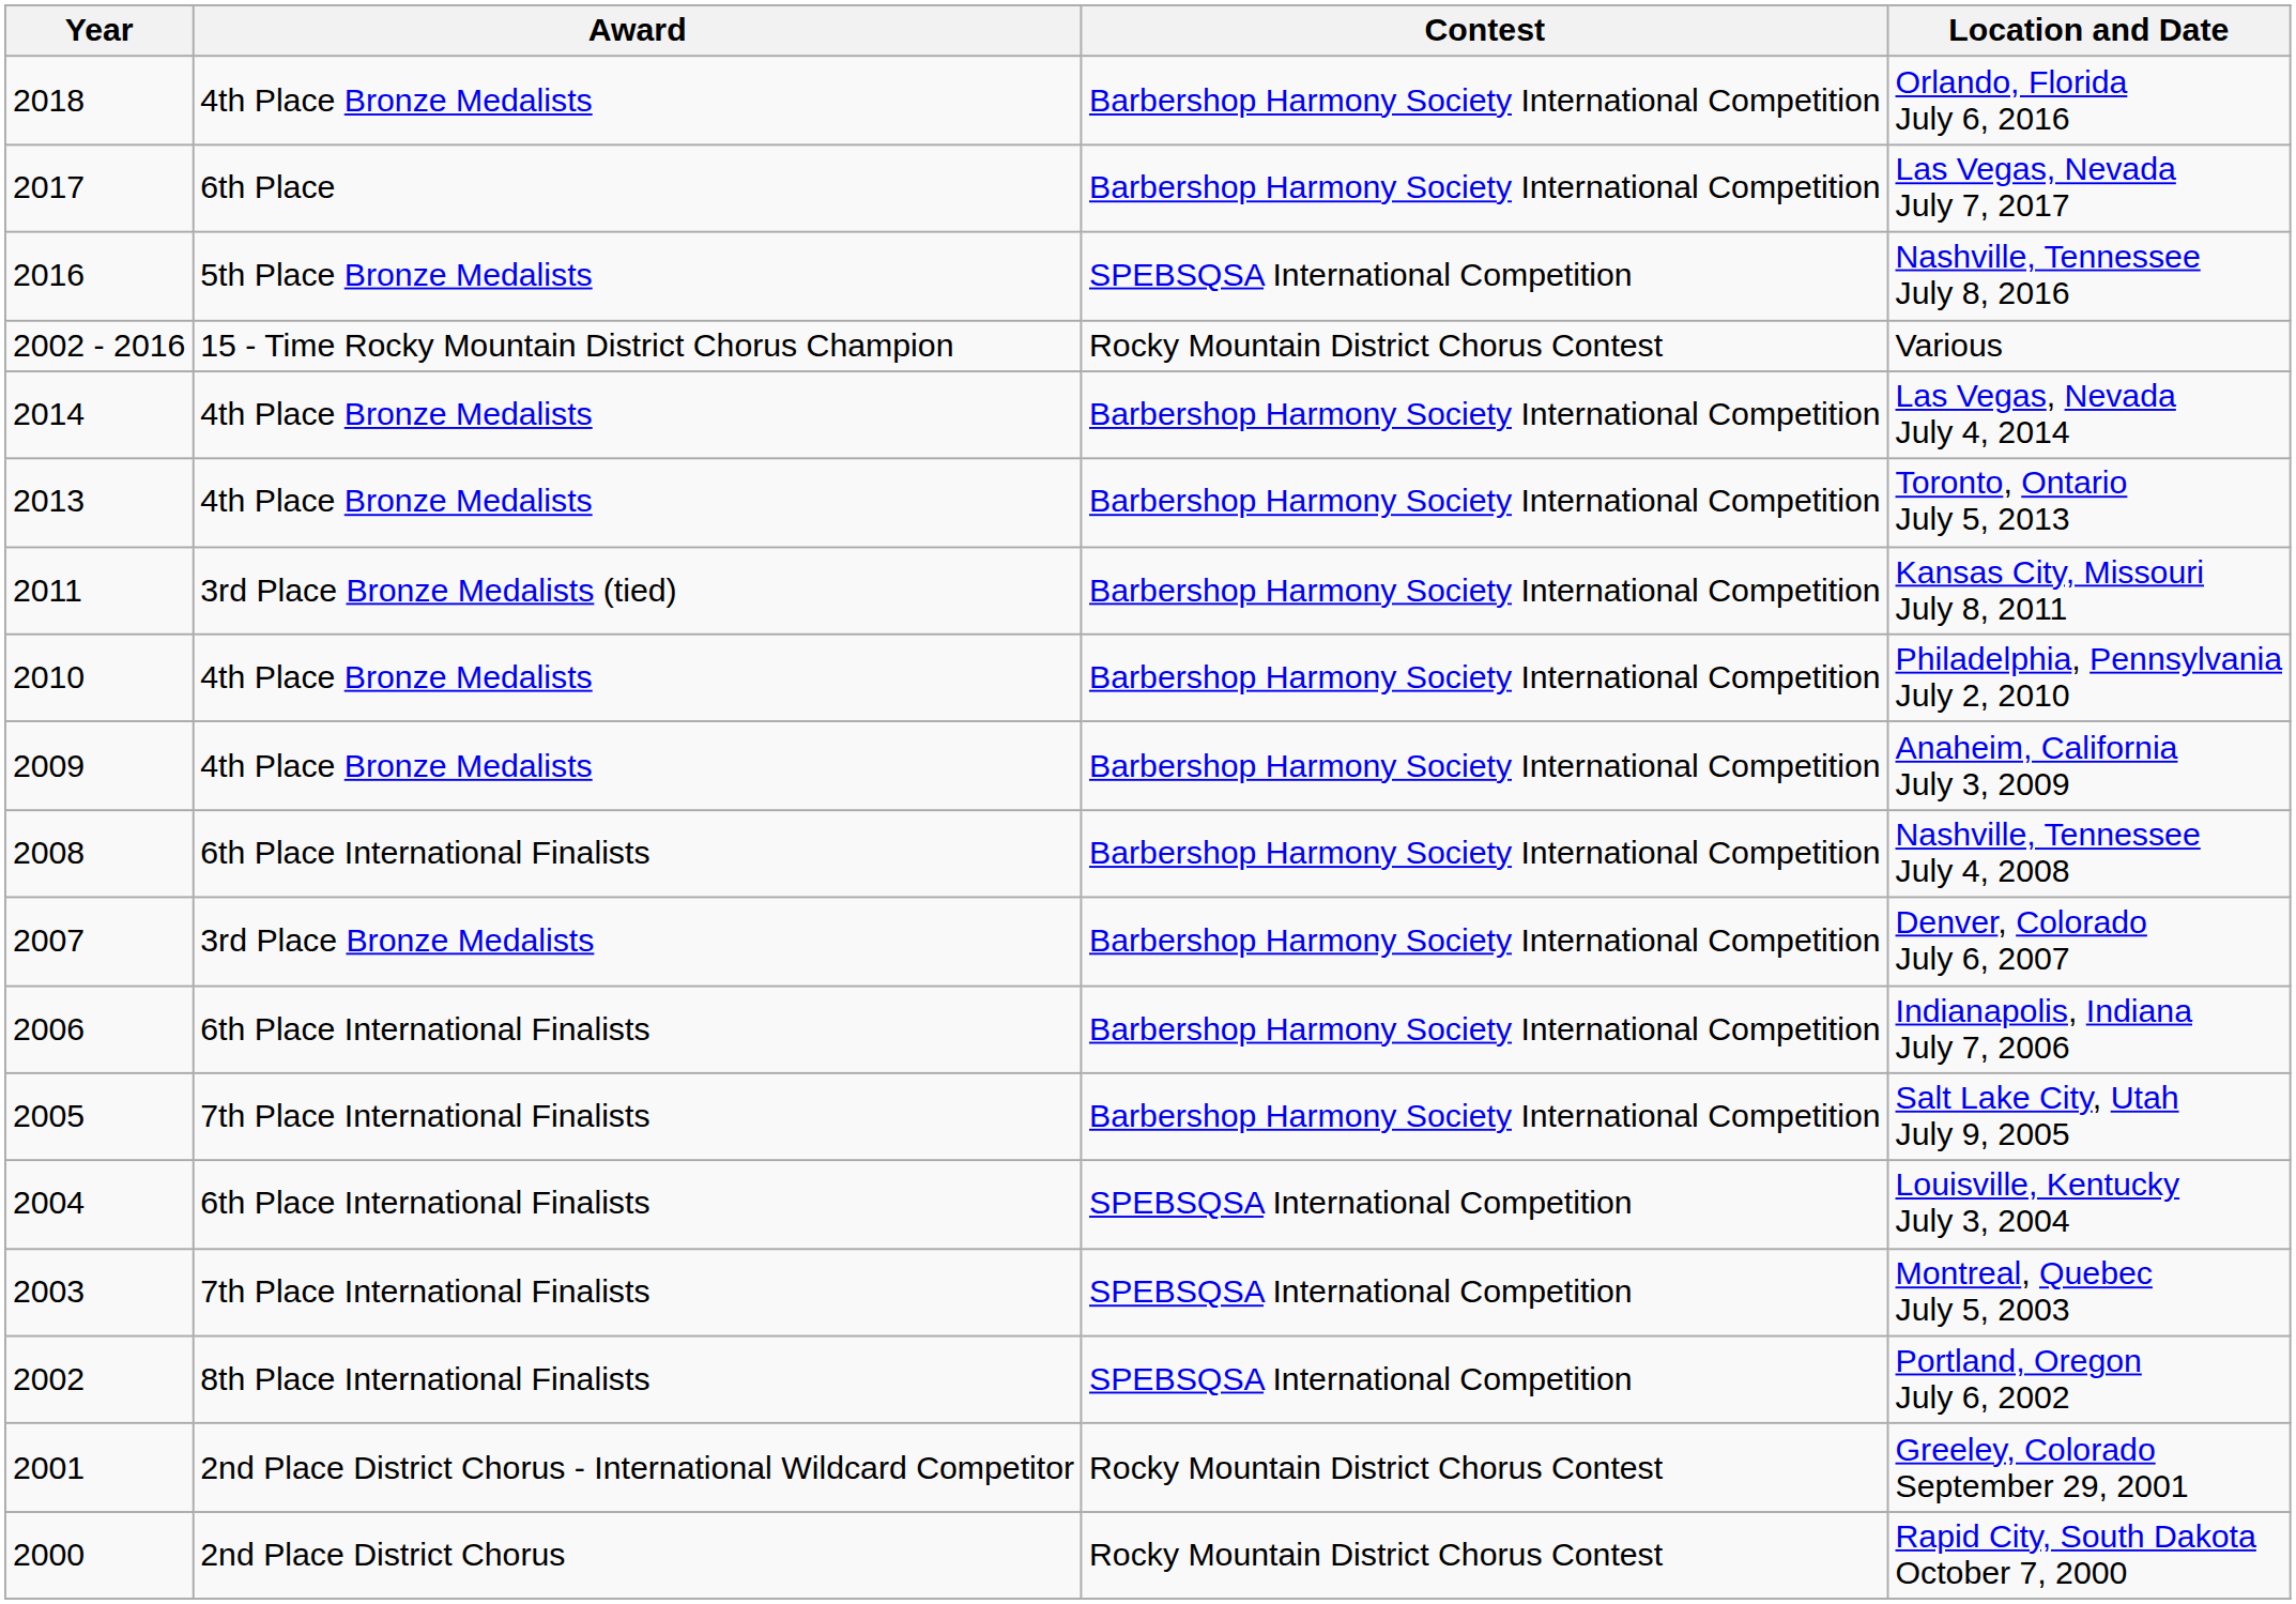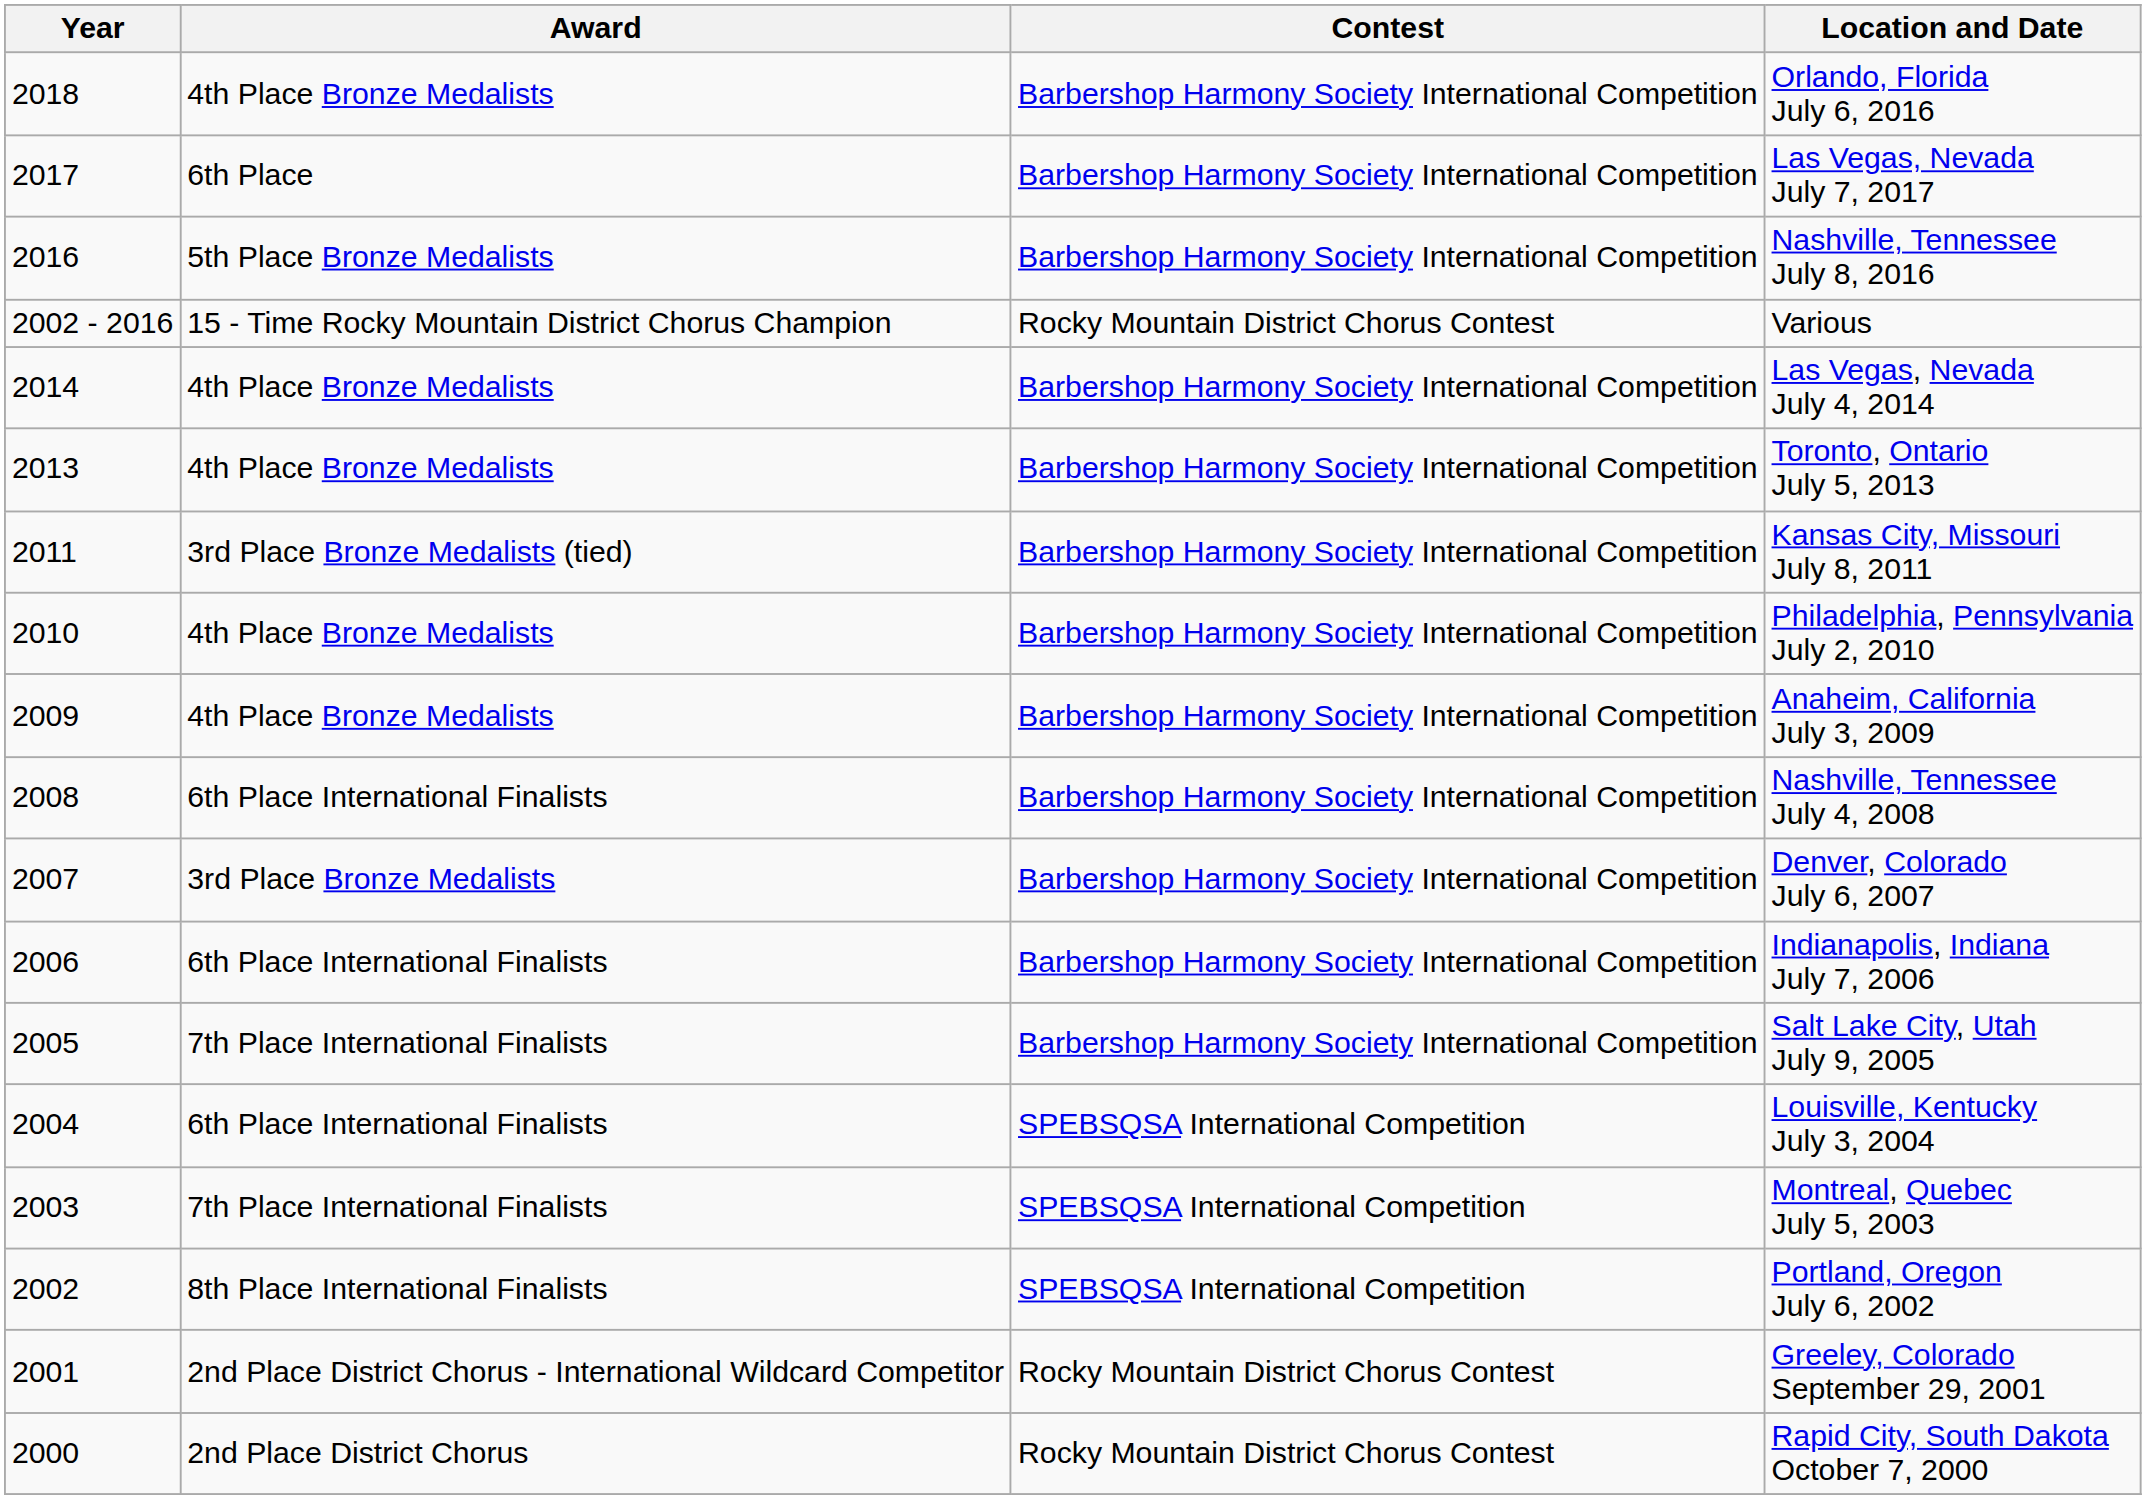Nashville, Tennessee July 8, 2016 | Contest: SPEBSQSA International Competition -> Barbershop Harmony Society International Competition
